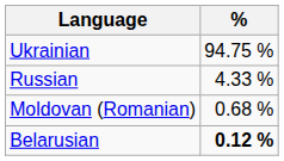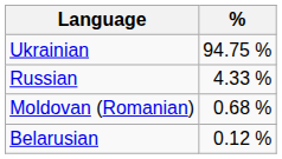Belarusian | %: bold -> normal
